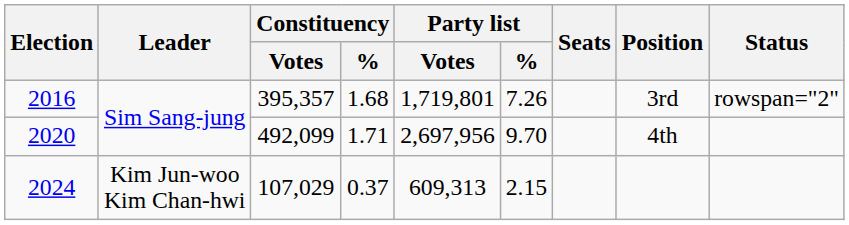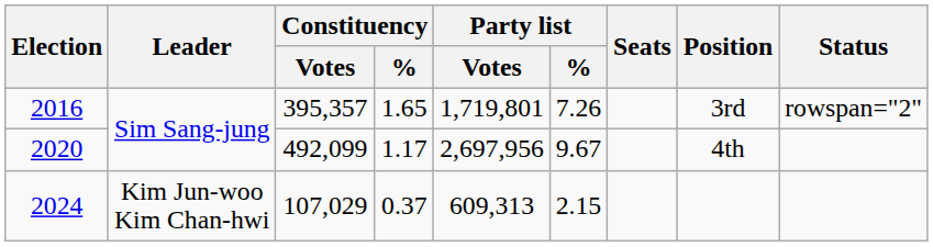2016 | Constituency / %: 1.68 -> 1.65
2020 | Constituency / %: 1.71 -> 1.17
2020 | Party list / %: 9.70 -> 9.67
